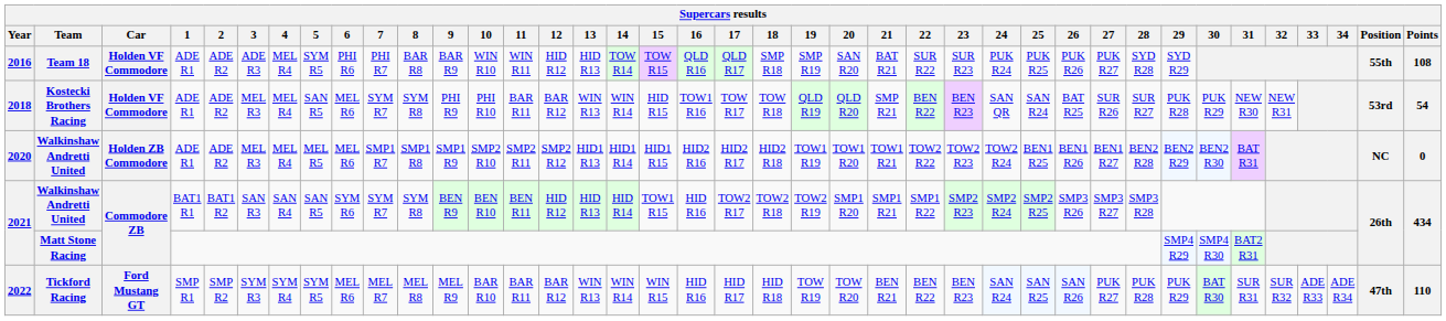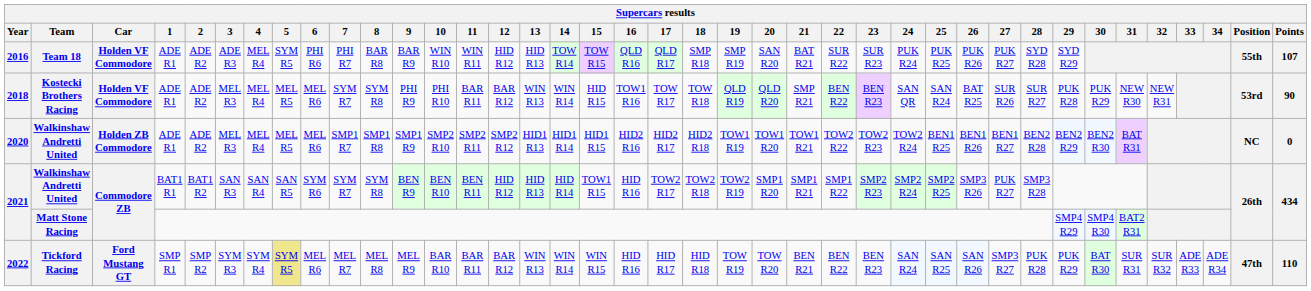2016 | Points: 108 -> 107
2018 | 5: SAN R5 -> MEL R5
2018 | Points: 54 -> 90
2021 / Walkinshaw Andretti United | 27: SMP3 R27 -> PUK R27
2022 | 5: no background -> khaki background
2022 | 27: PUK R27 -> SMP3 R27
